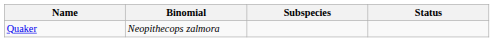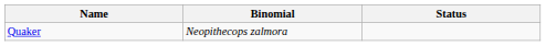- column: Subspecies
